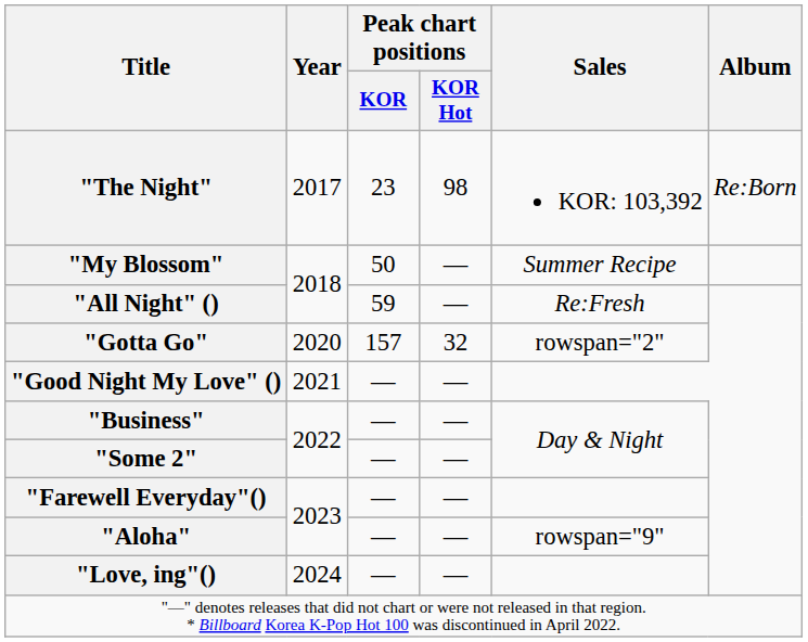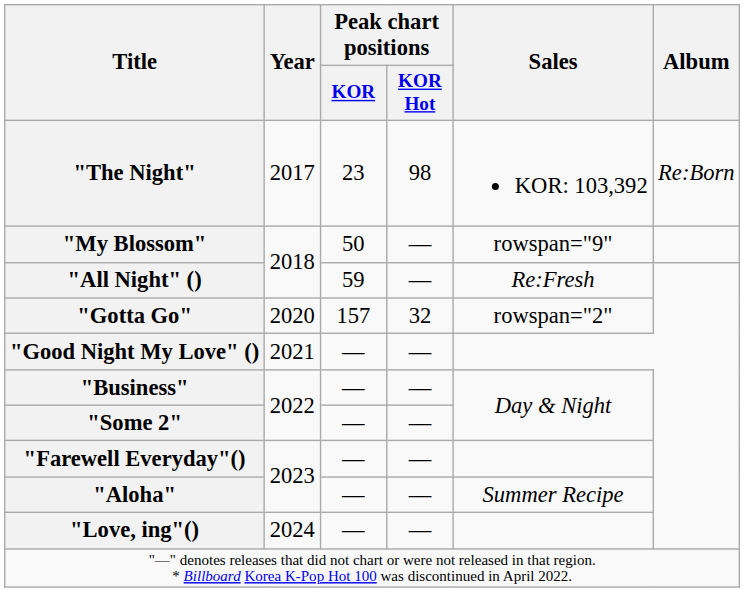"My Blossom" | Sales: Summer Recipe -> rowspan="9"
"Aloha" | Sales: rowspan="9" -> Summer Recipe
